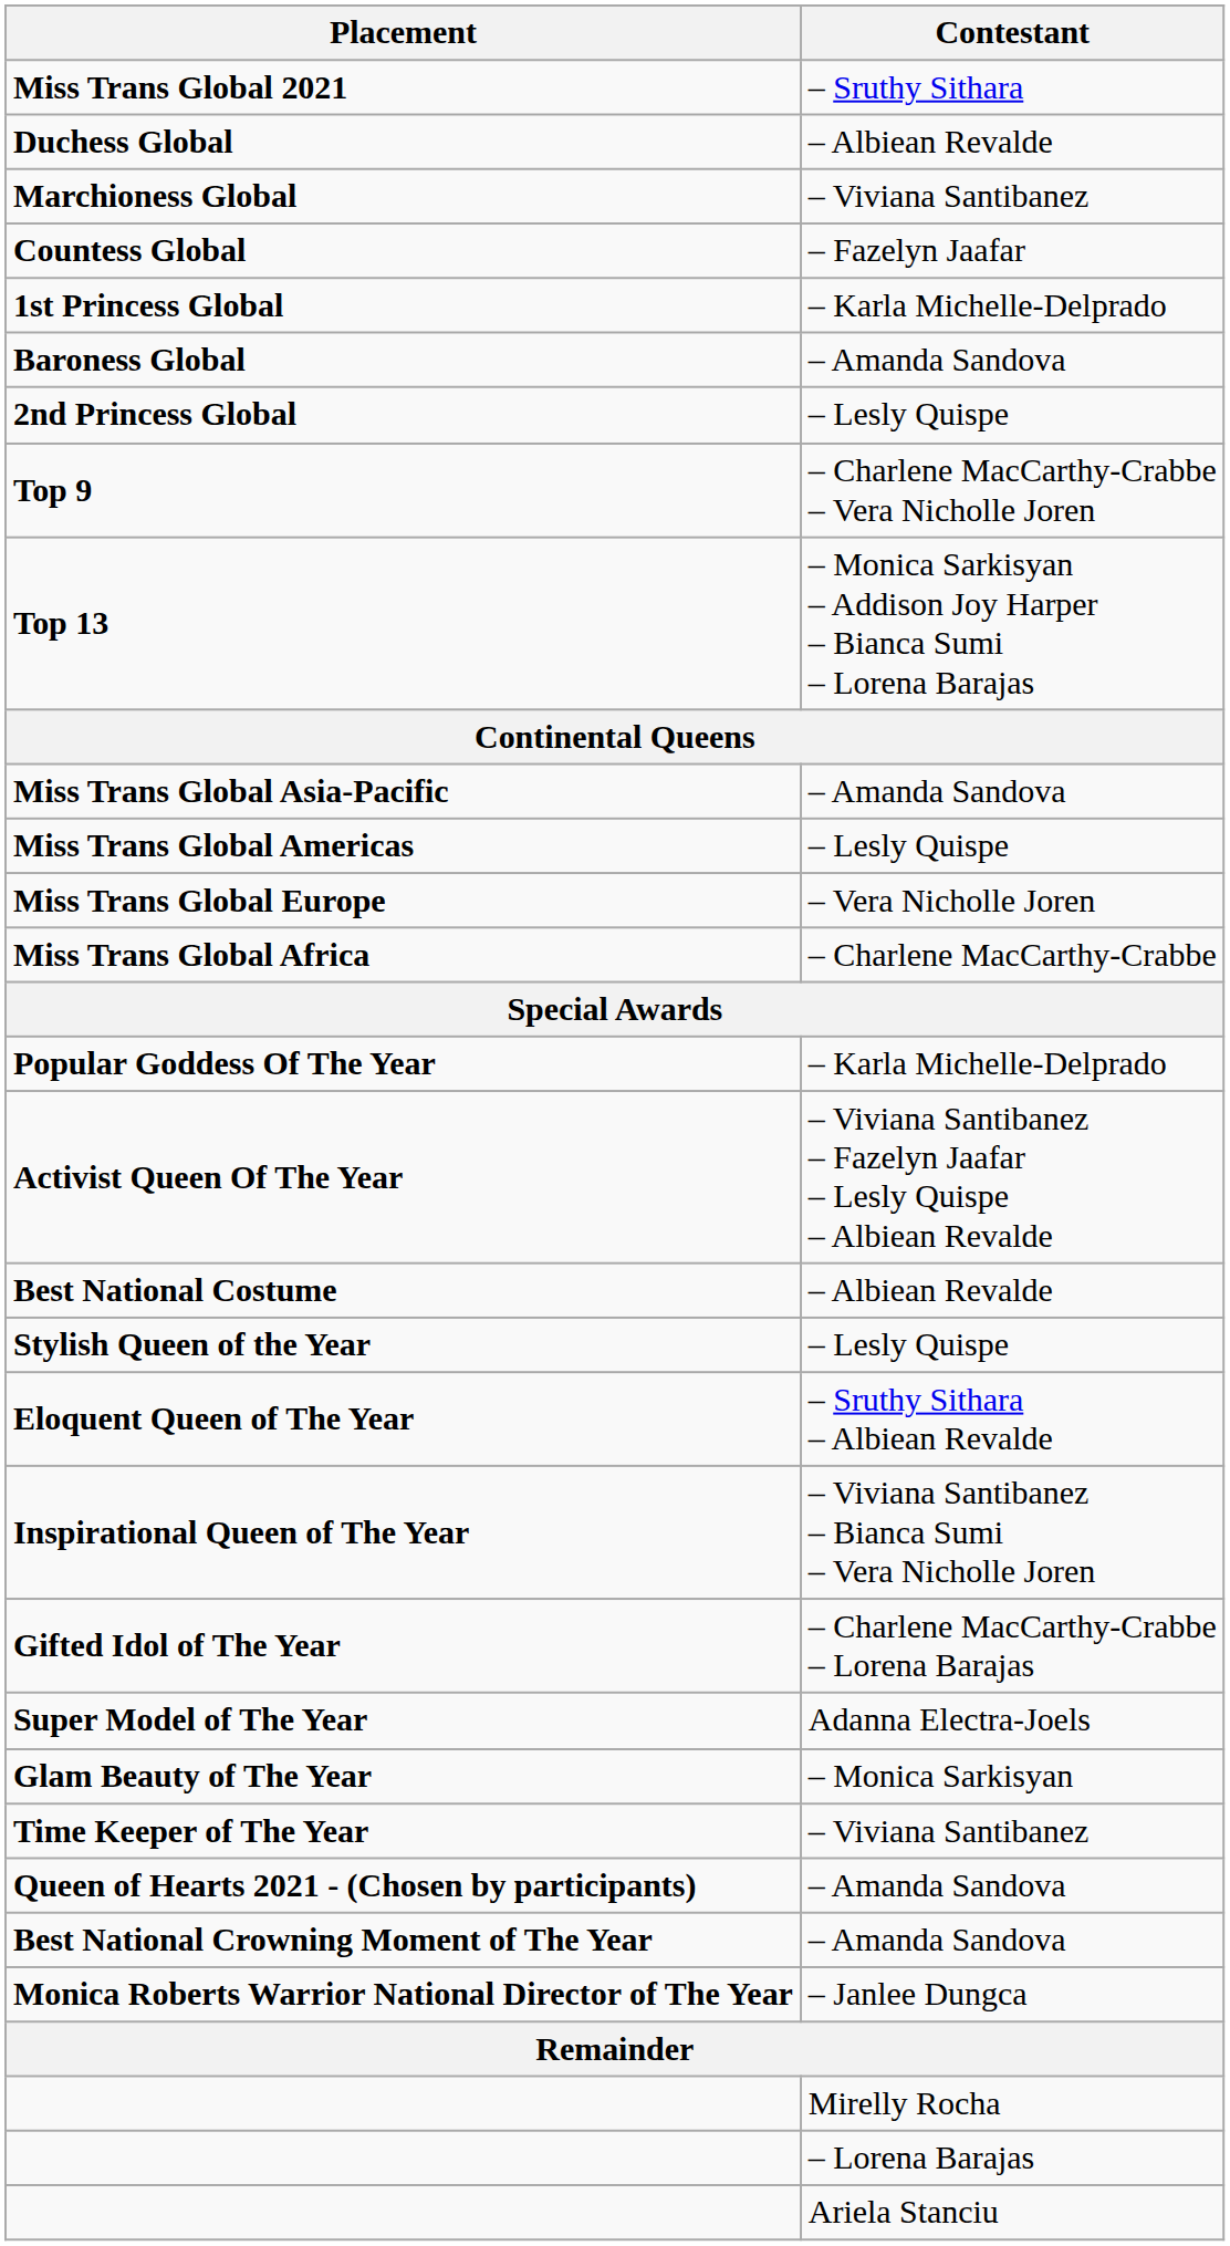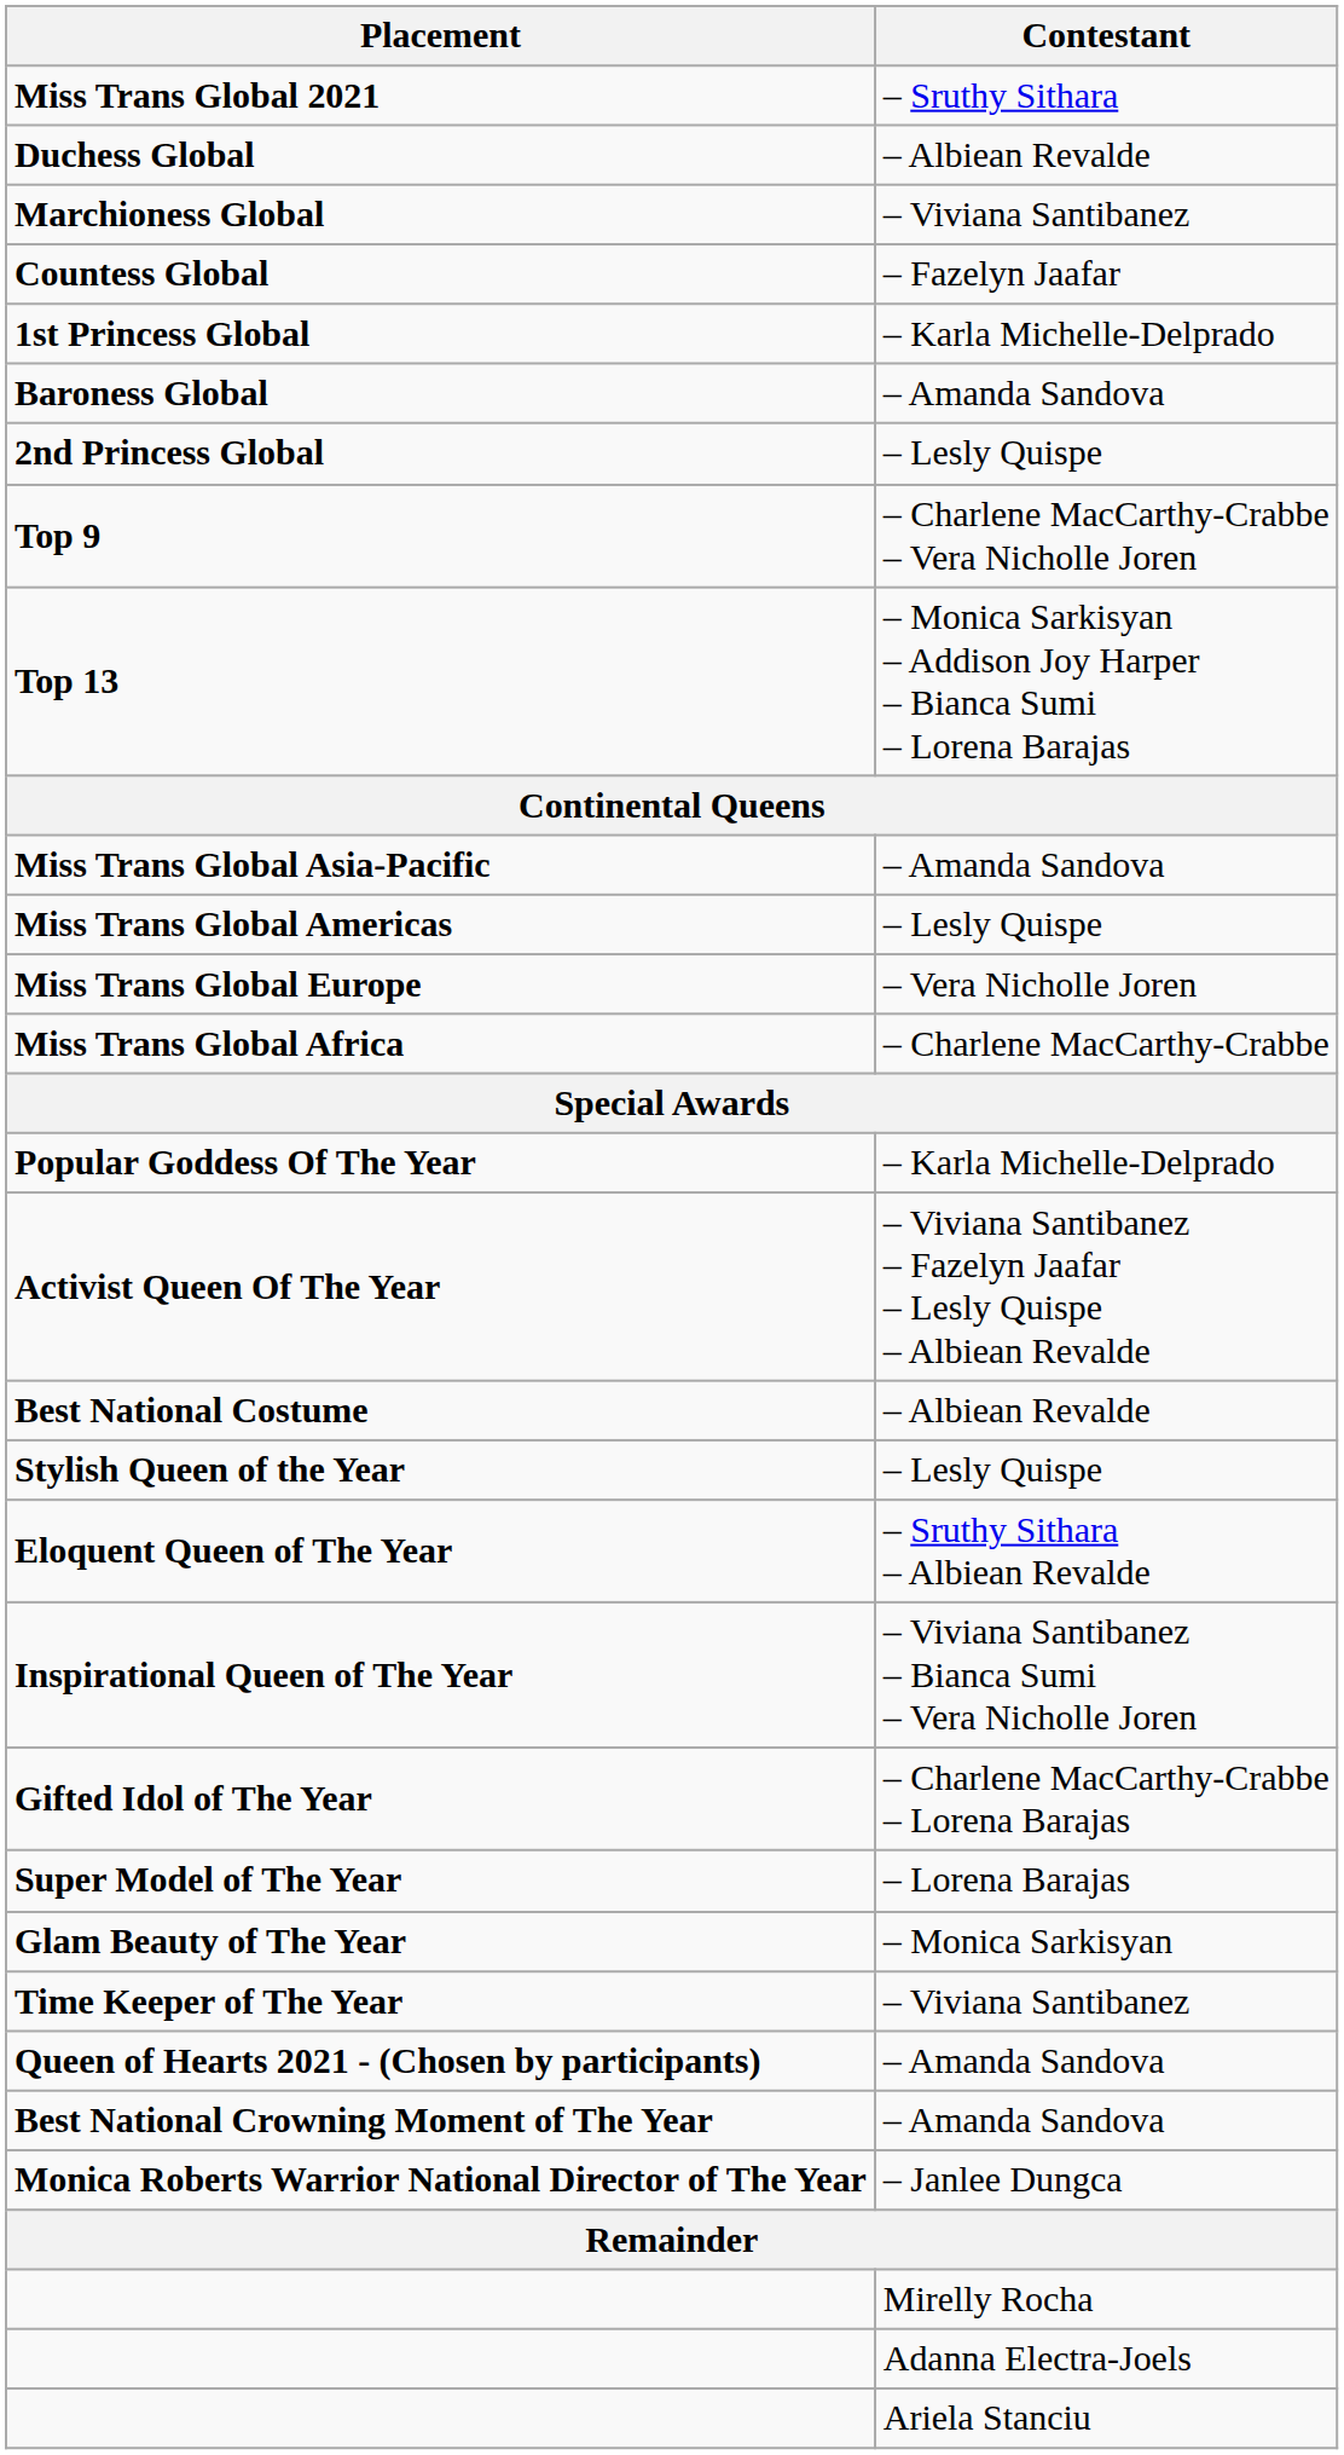row 24 | Contestant: Adanna Electra-Joels -> – Lorena Barajas
row 32 | Contestant: – Lorena Barajas -> Adanna Electra-Joels
